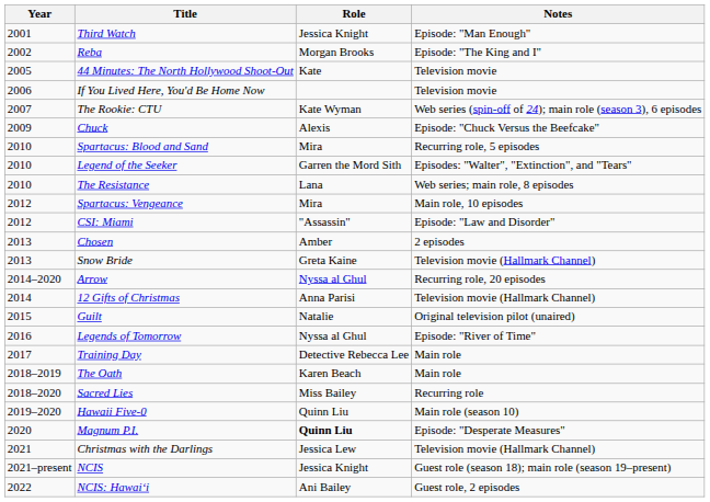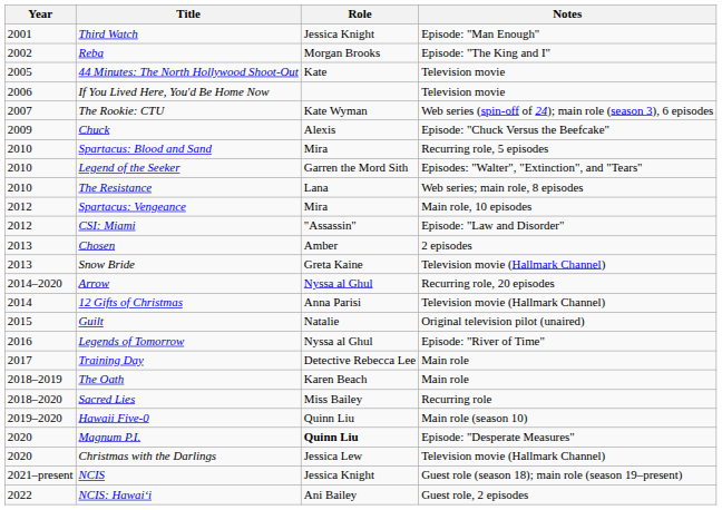Christmas with the Darlings | Year: 2021 -> 2020
